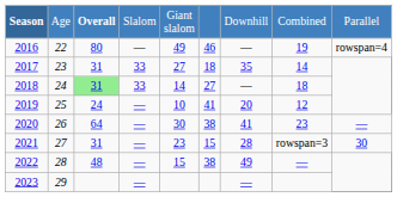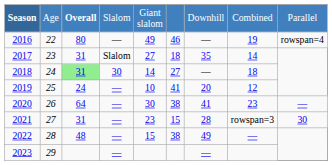2017 | column 4: 33 -> Slalom
2018 | column 4: 33 -> 30
